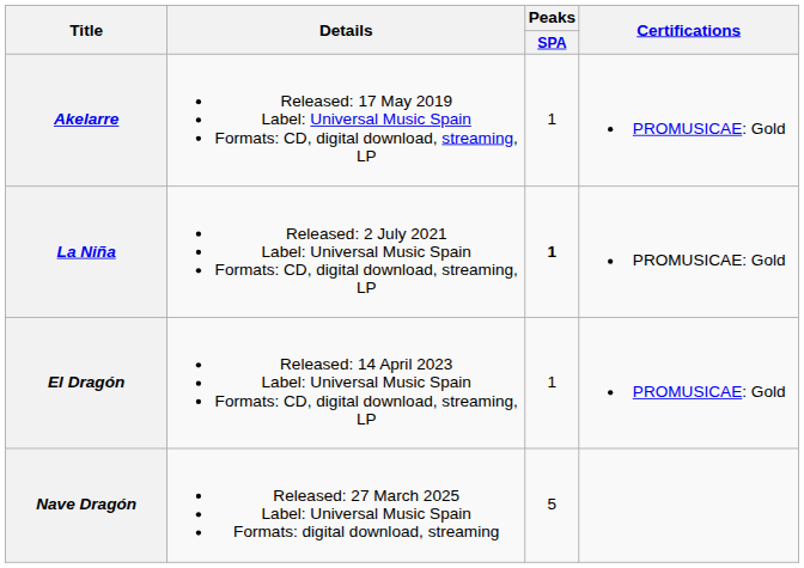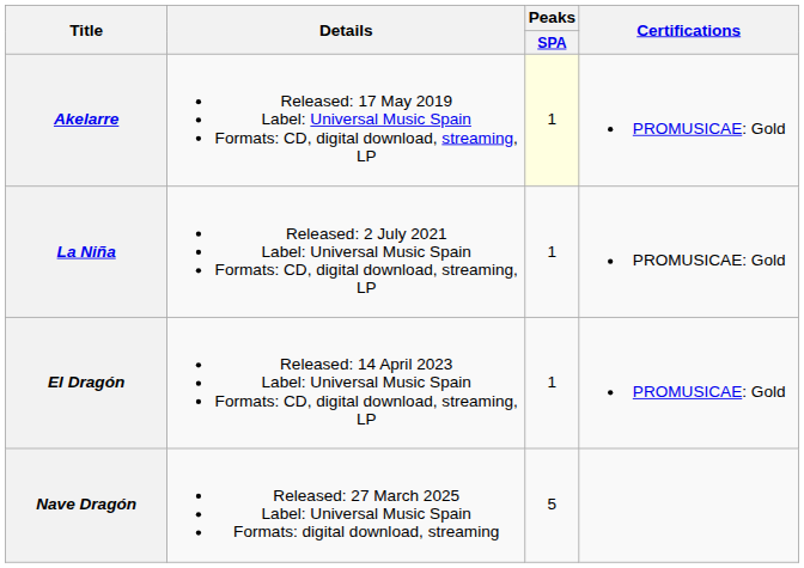Akelarre | Peaks / SPA: no background -> lightyellow background
La Niña | Peaks / SPA: bold -> normal
